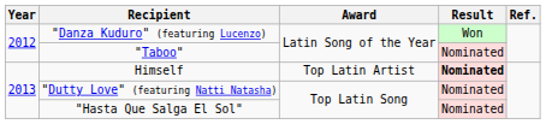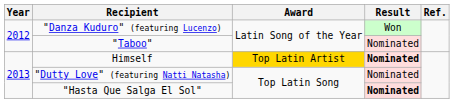Himself | Award: no background -> gold background
"Hasta Que Salga El Sol" | Result: normal -> bold
